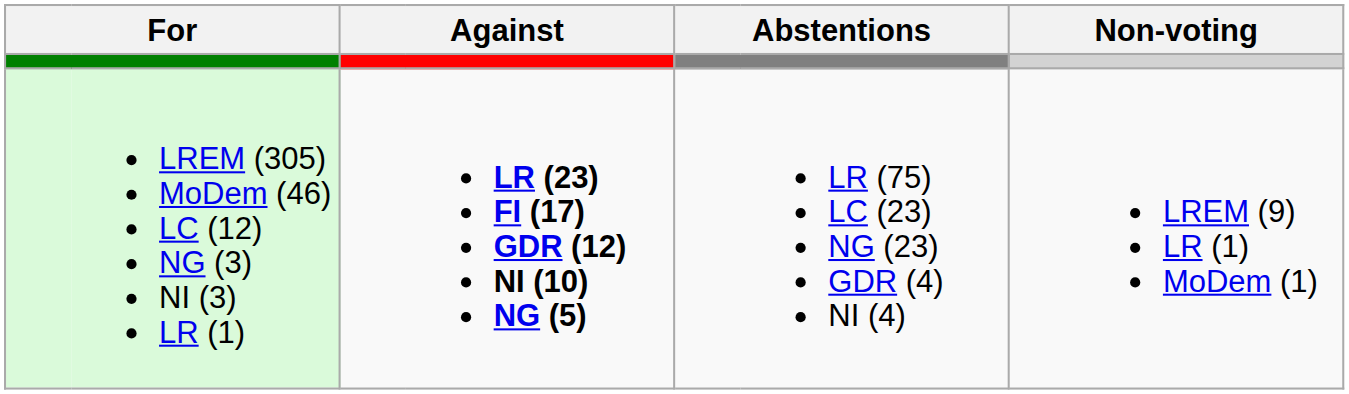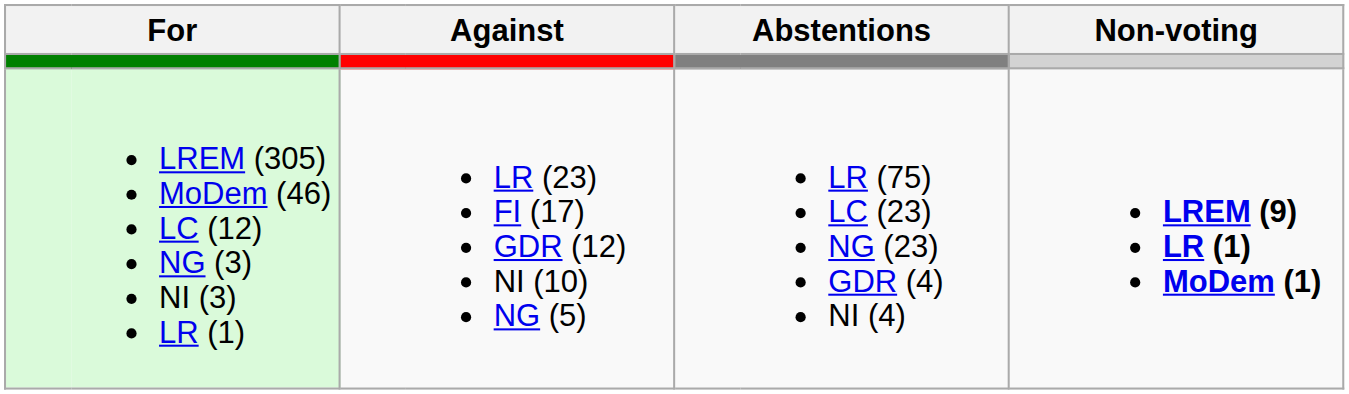LREM (305) MoDem (46) LC (12) NG (3) NI (3) LR (1) | column 4: bold -> normal
LREM (305) MoDem (46) LC (12) NG (3) NI (3) LR (1) | column 8: normal -> bold
